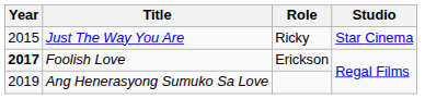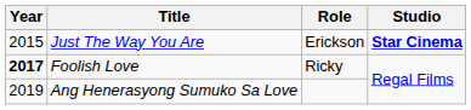Just The Way You Are | Role: Ricky -> Erickson
Just The Way You Are | Studio: normal -> bold
Foolish Love | Role: Erickson -> Ricky
